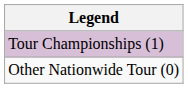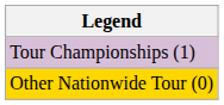row 3 | column 1: no background -> gold background
